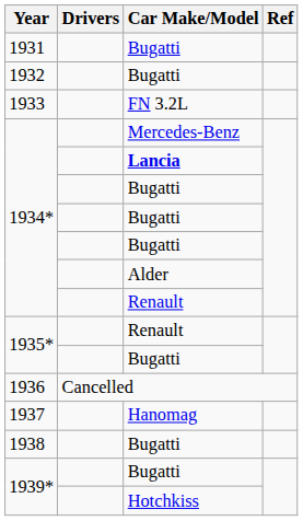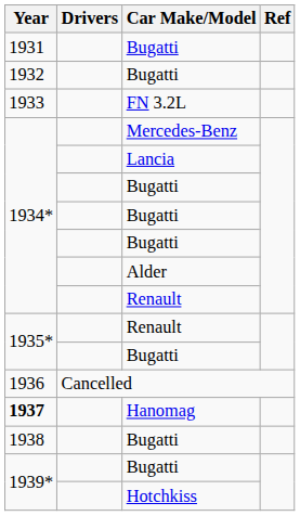1934* / Lancia | Car Make/Model: bold -> normal
1937 | Year: normal -> bold
